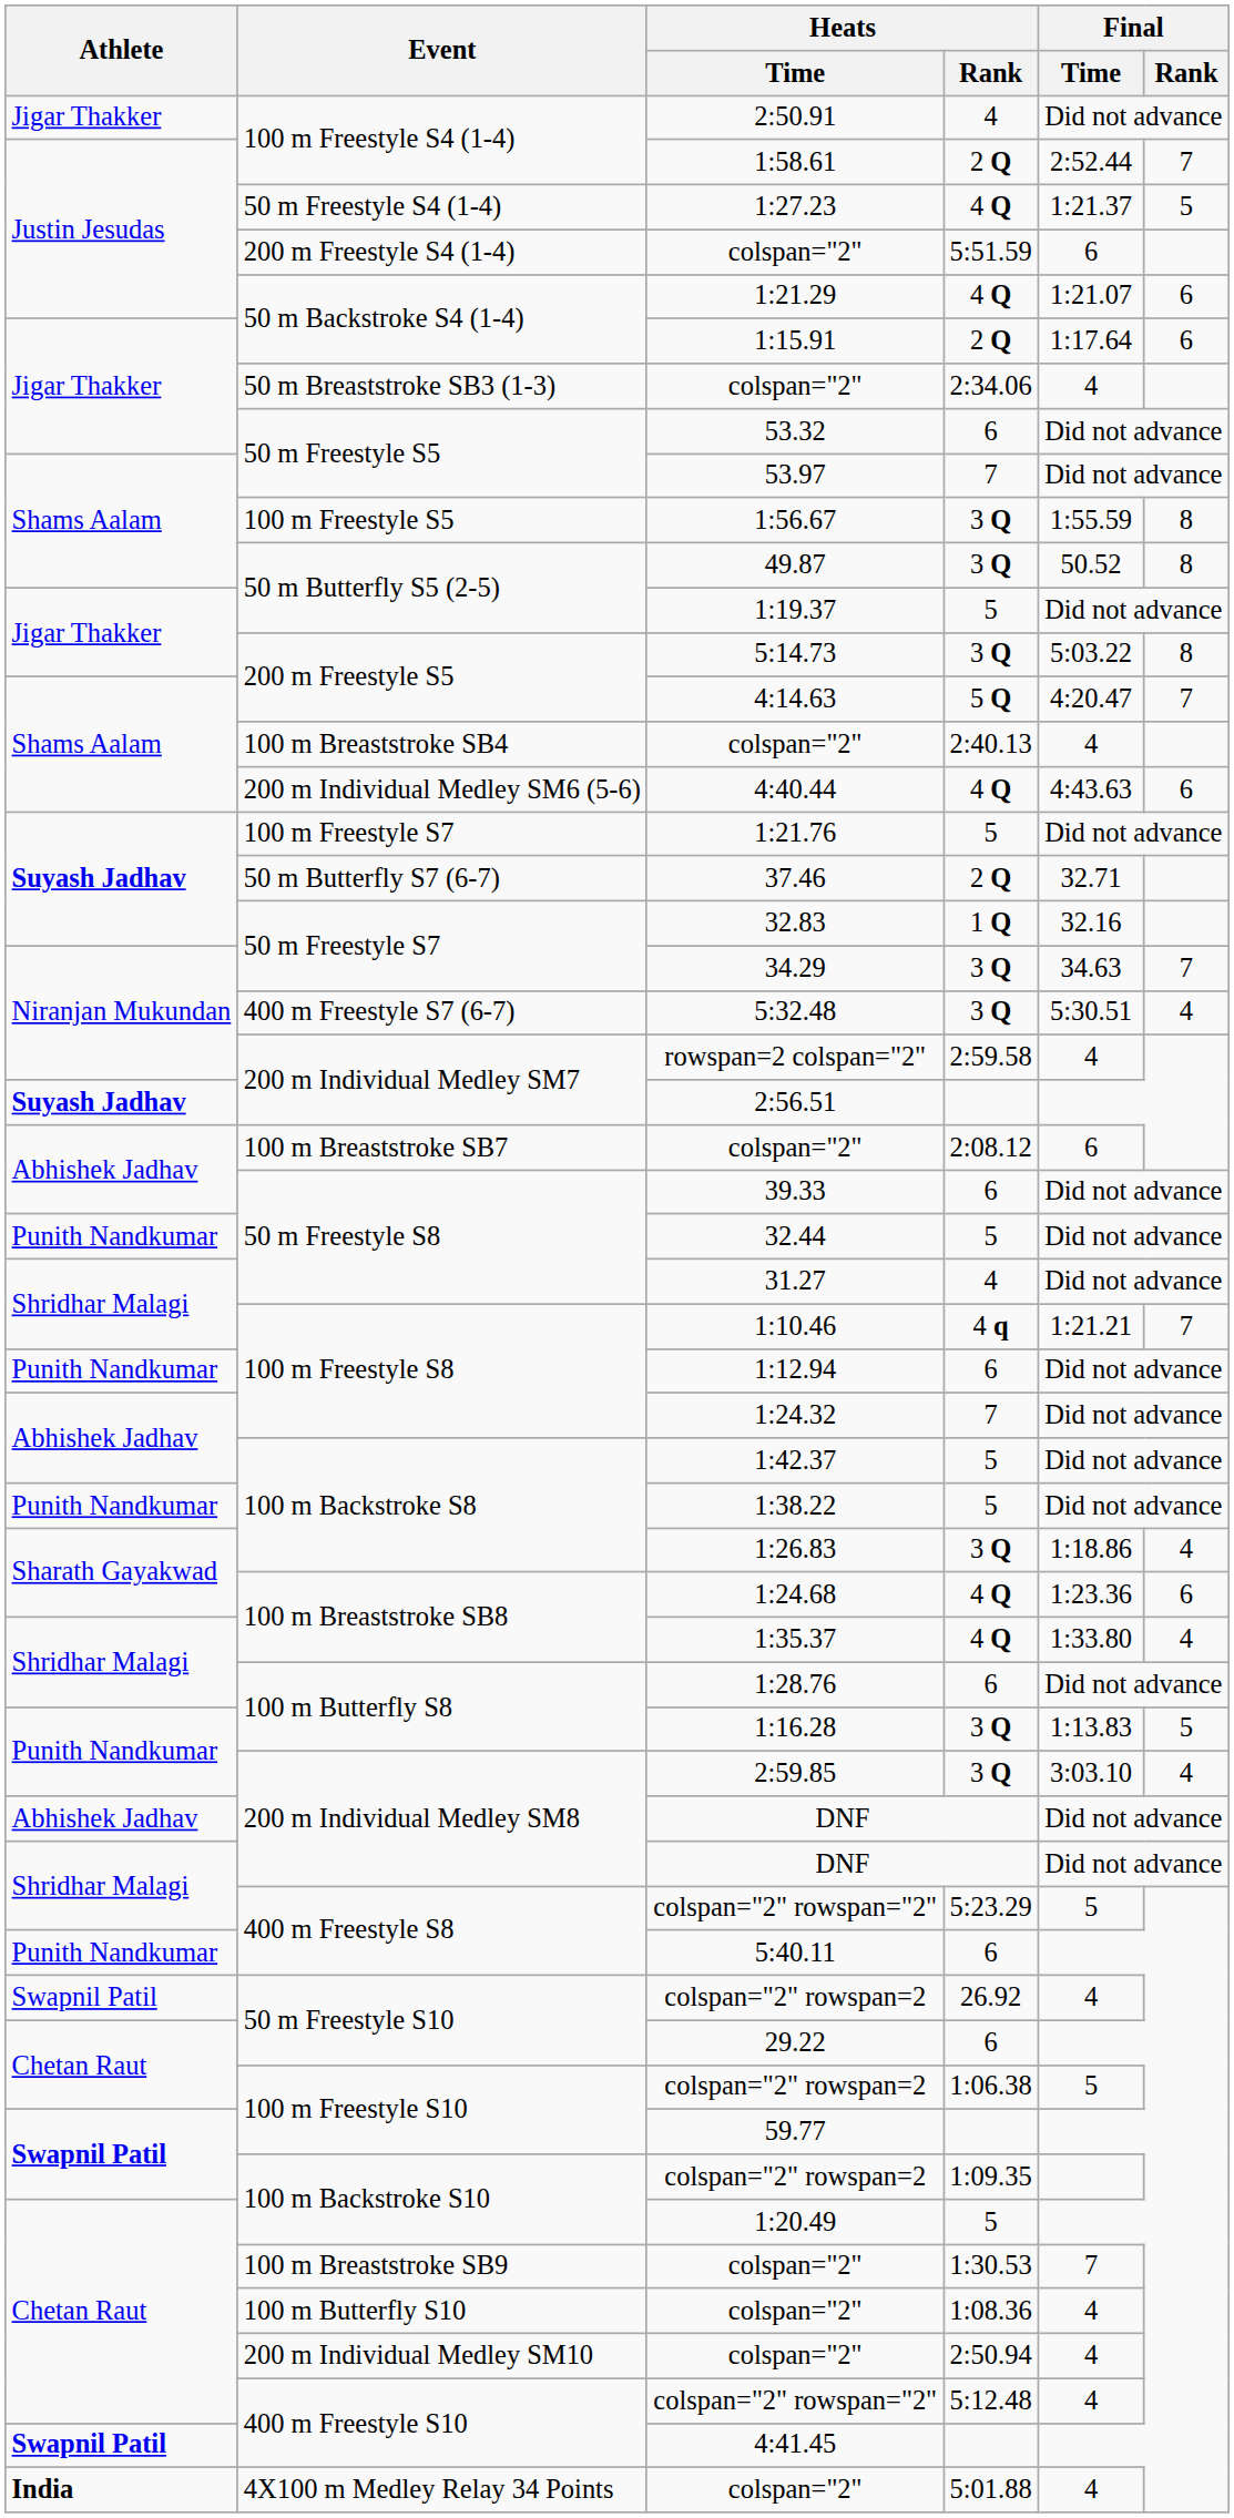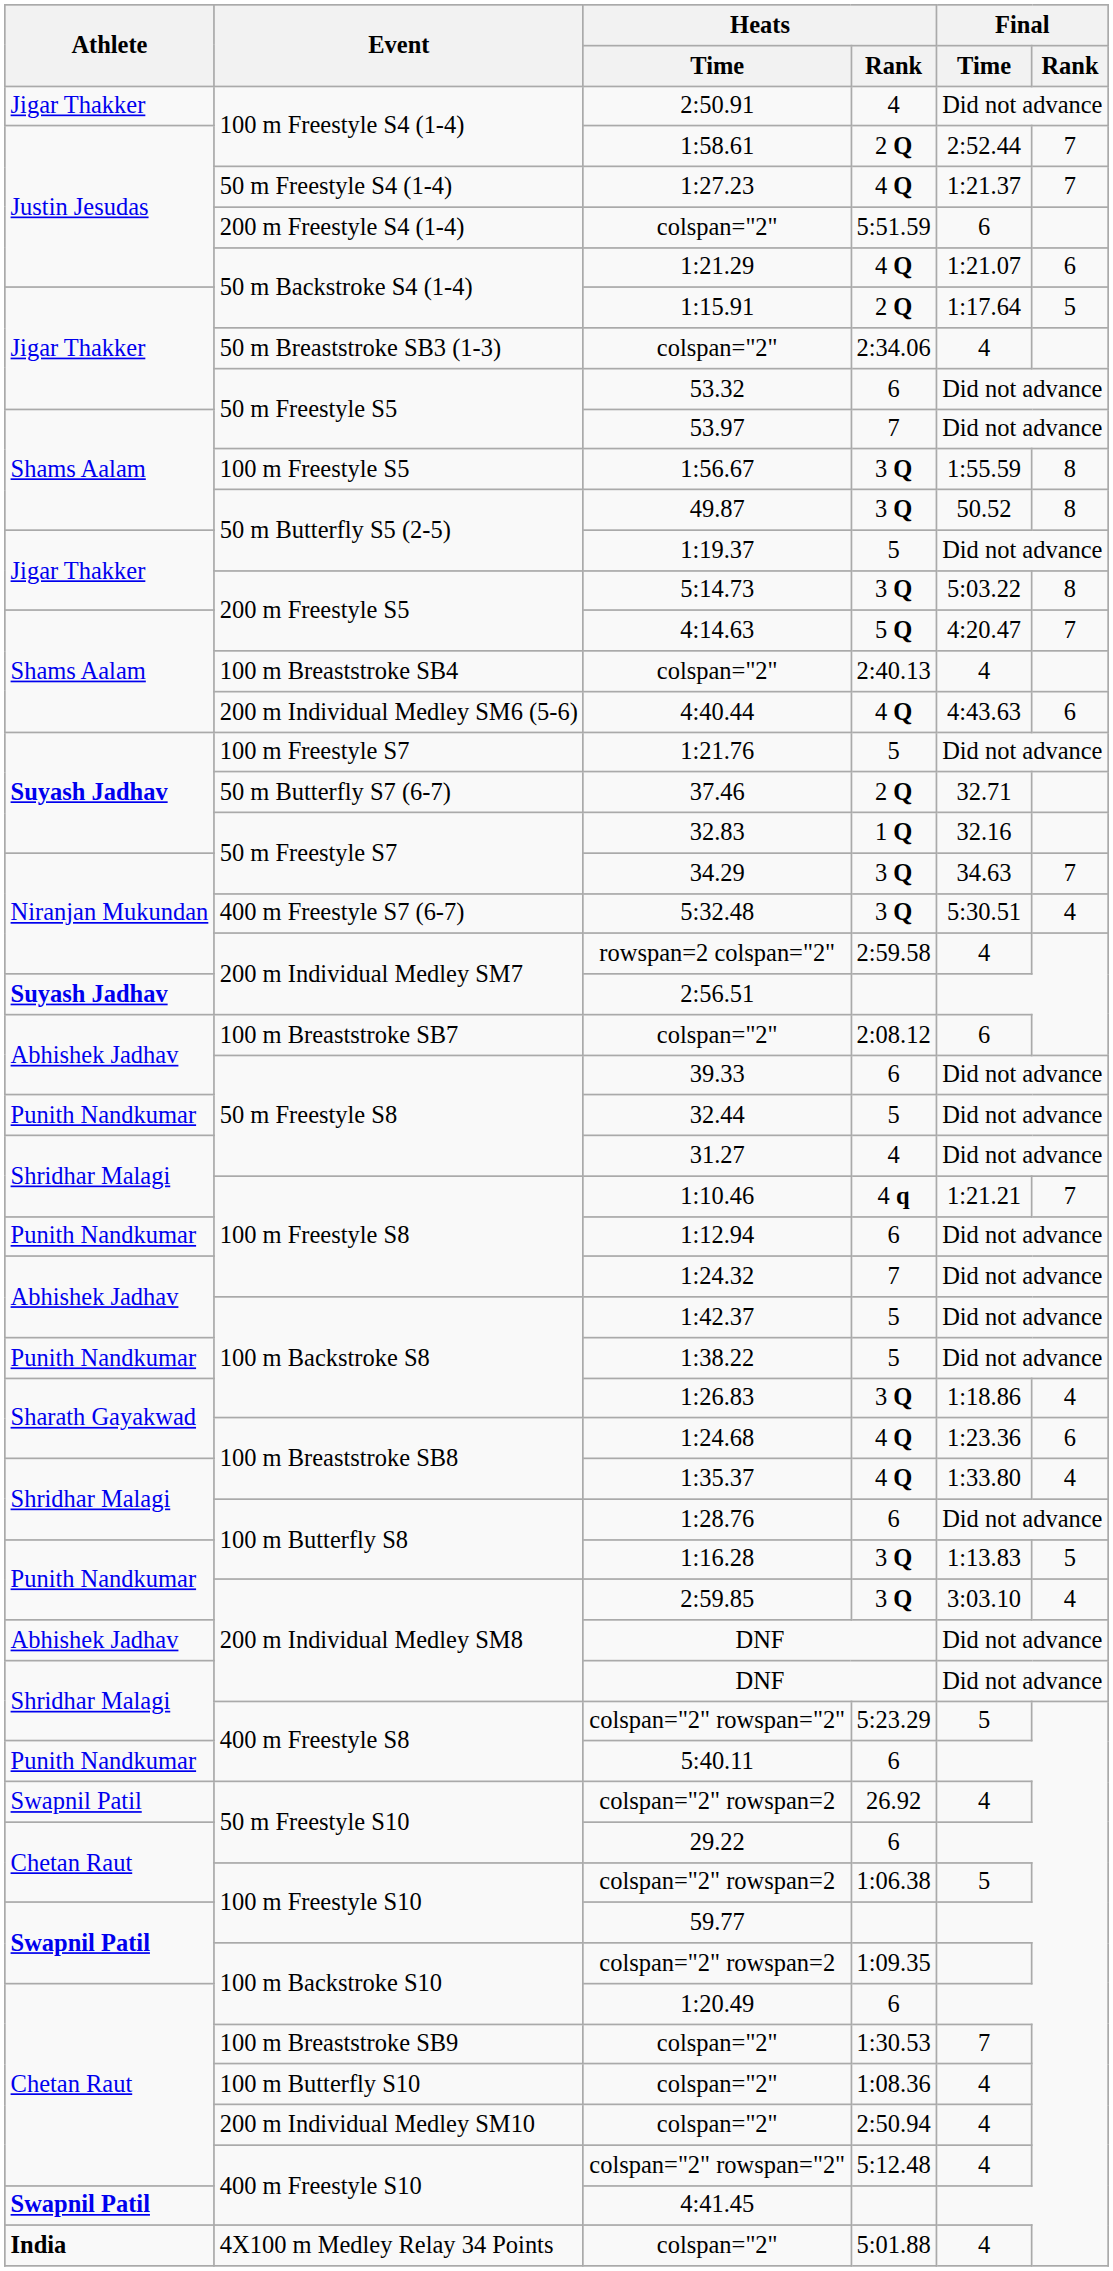1:27.23 | Final / Rank: 5 -> 7
1:15.91 | Final / Rank: 6 -> 5
1:20.49 | Heats / Rank: 5 -> 6
